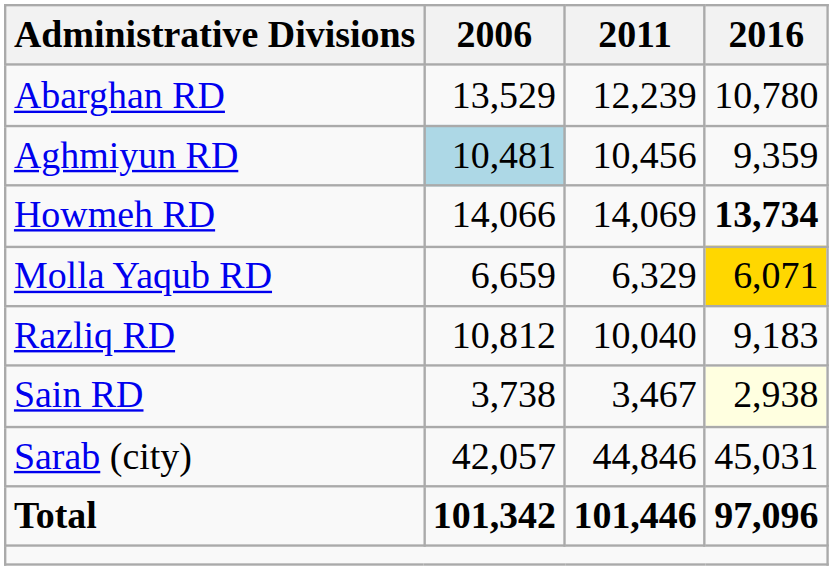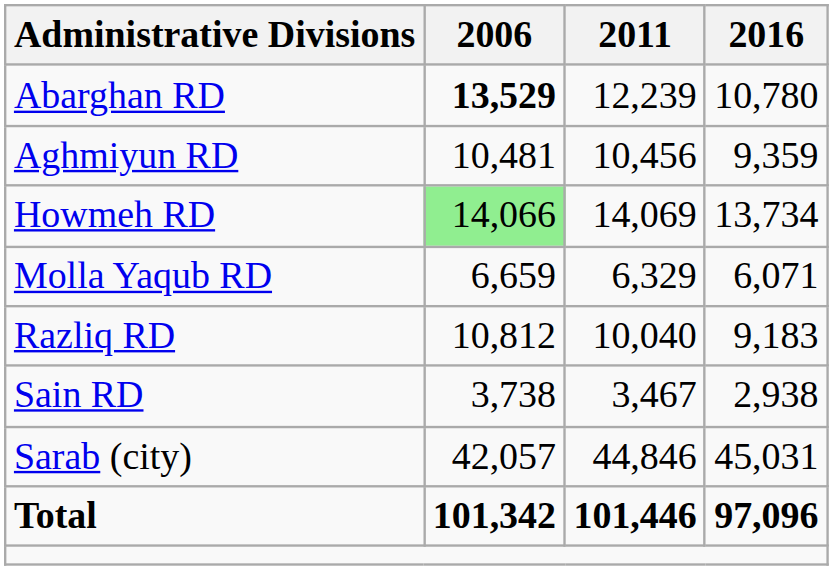Abarghan RD | 2006: normal -> bold
Aghmiyun RD | 2006: lightblue background -> no background
Howmeh RD | 2006: no background -> lightgreen background
Howmeh RD | 2016: bold -> normal
Molla Yaqub RD | 2016: gold background -> no background
Sain RD | 2016: lightyellow background -> no background
